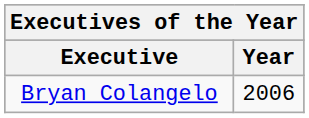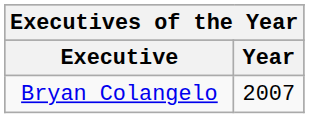Bryan Colangelo | Year: 2006 -> 2007
